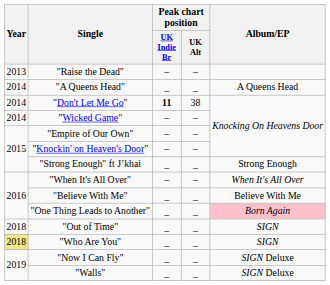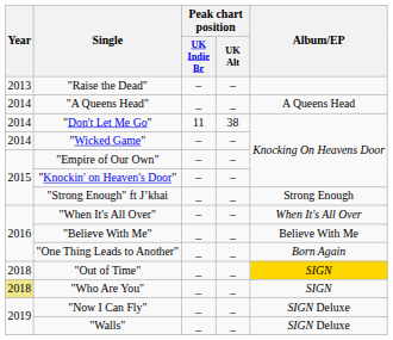"Don't Let Me Go" | Peak chart position / UK Indie Br: bold -> normal
"One Thing Leads to Another" | Album/EP: pink background -> no background
"Out of Time" | Album/EP: no background -> gold background
